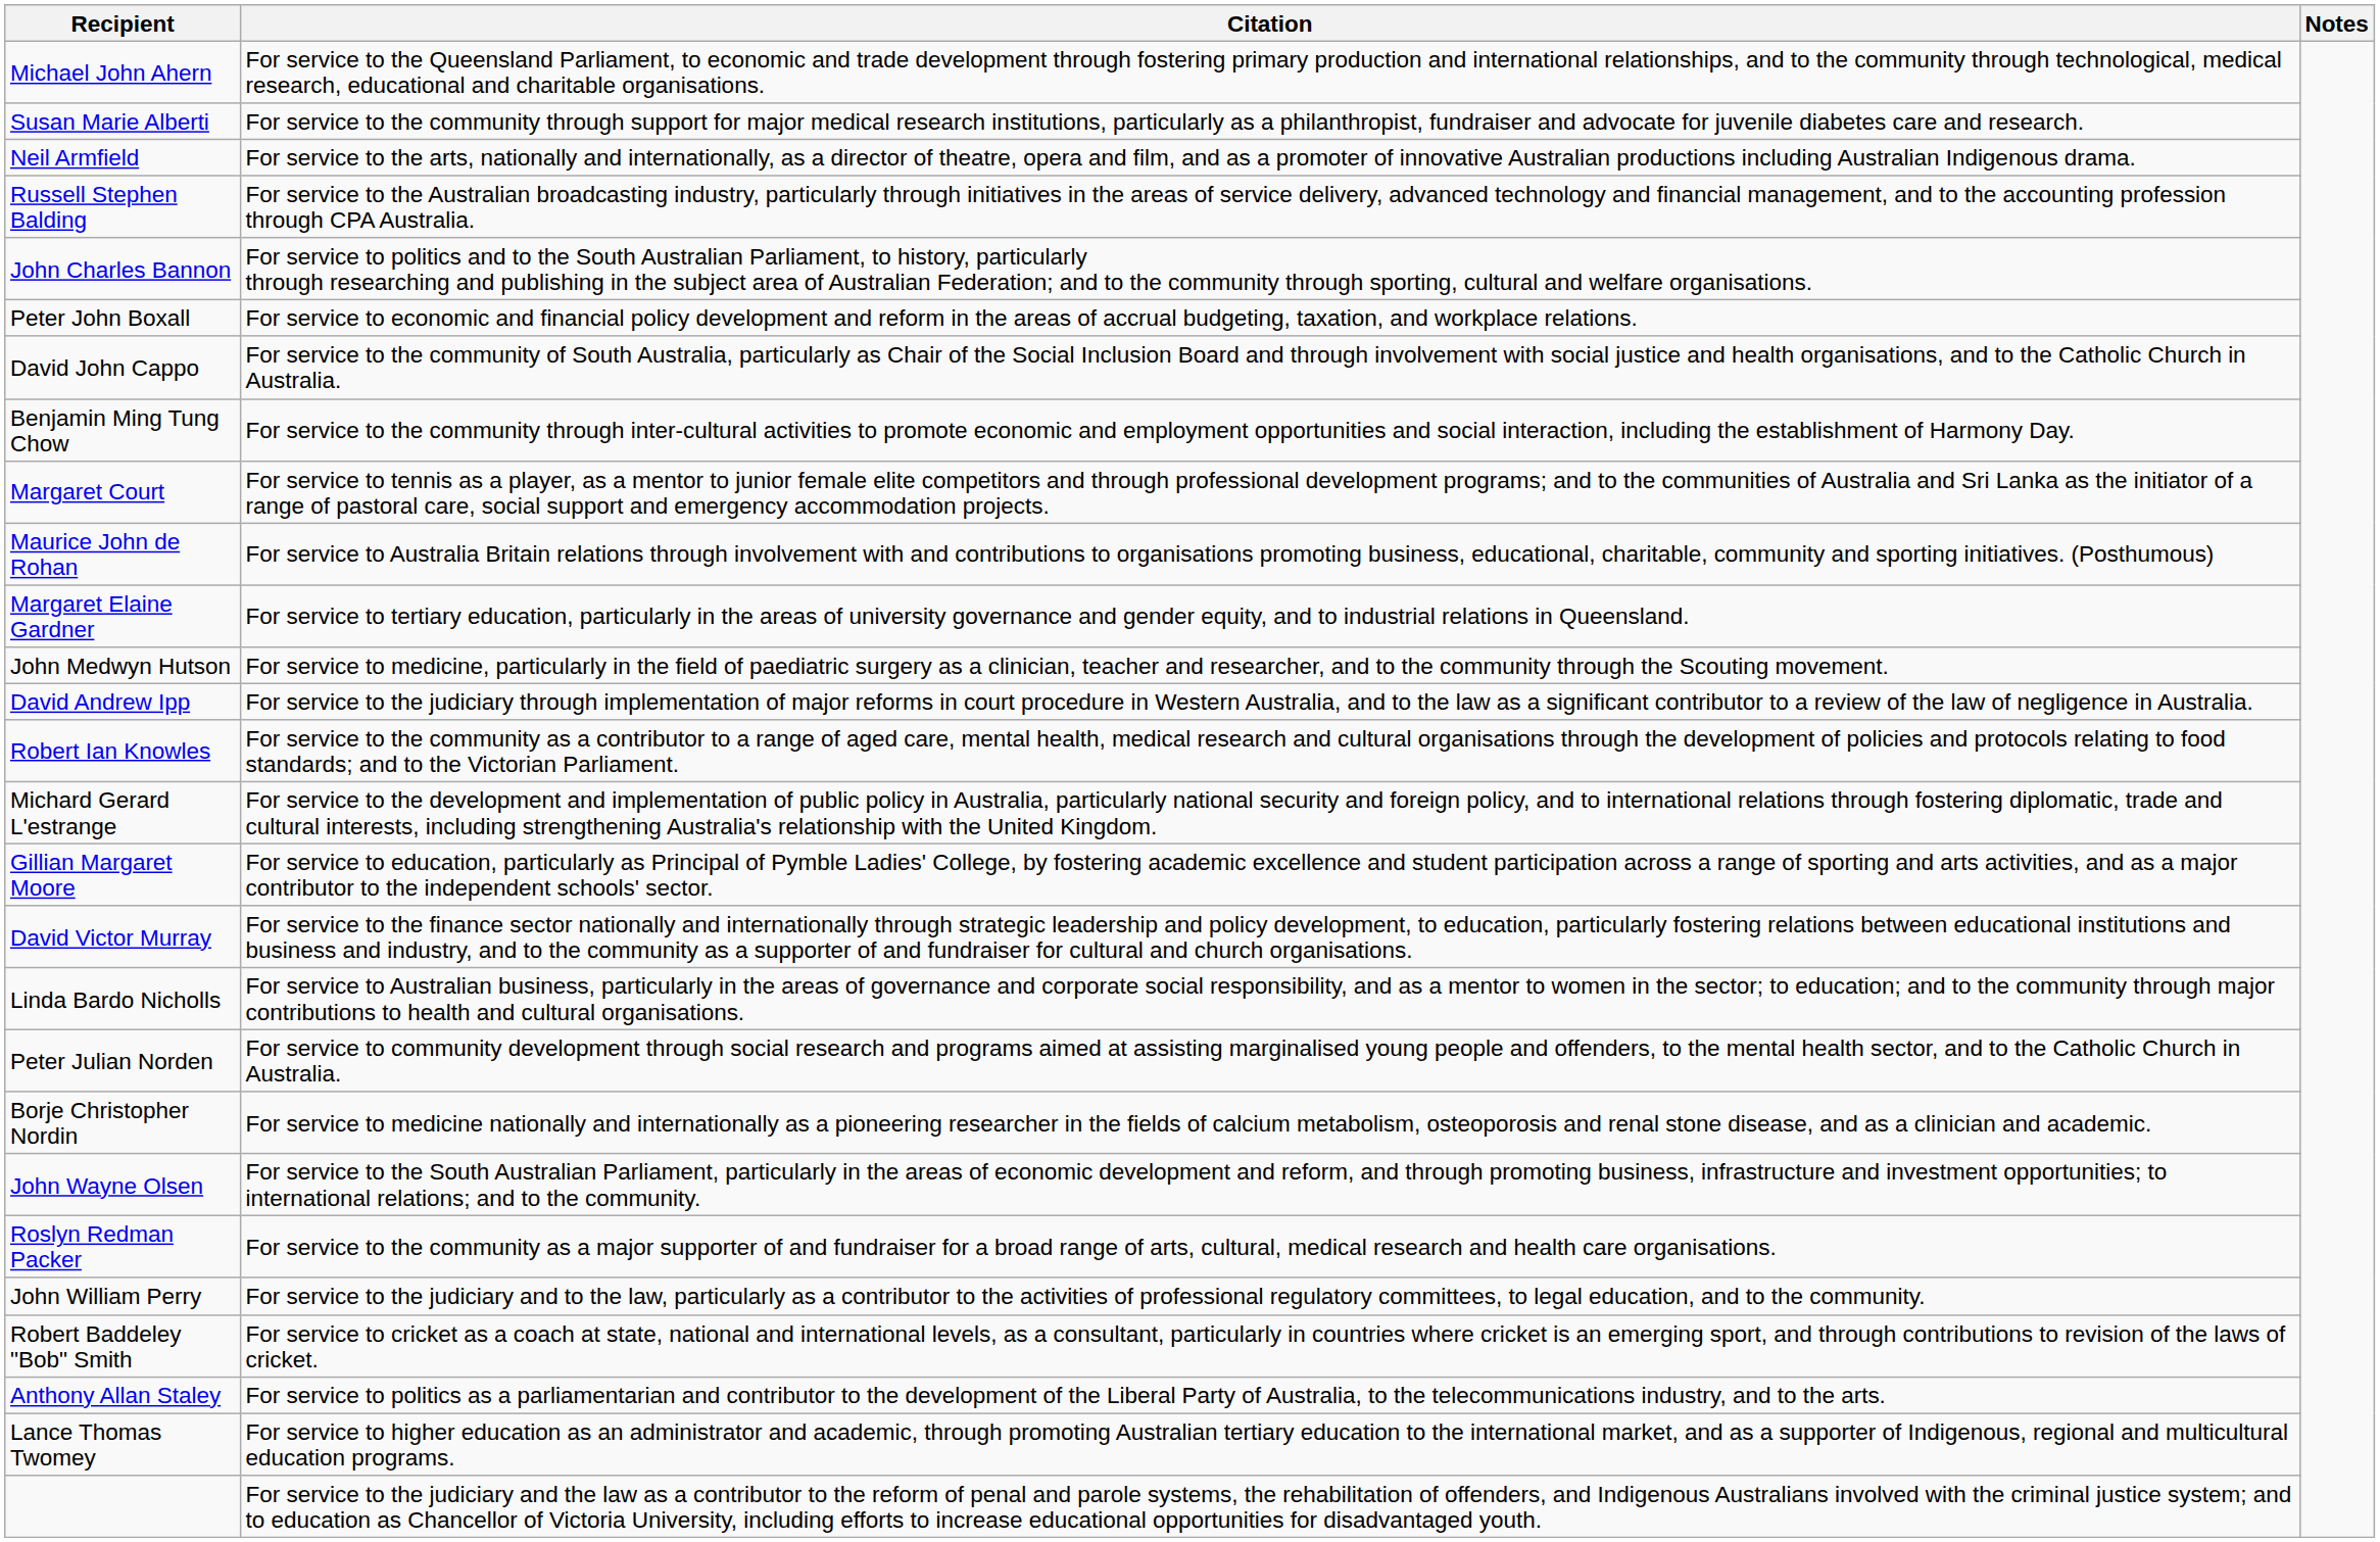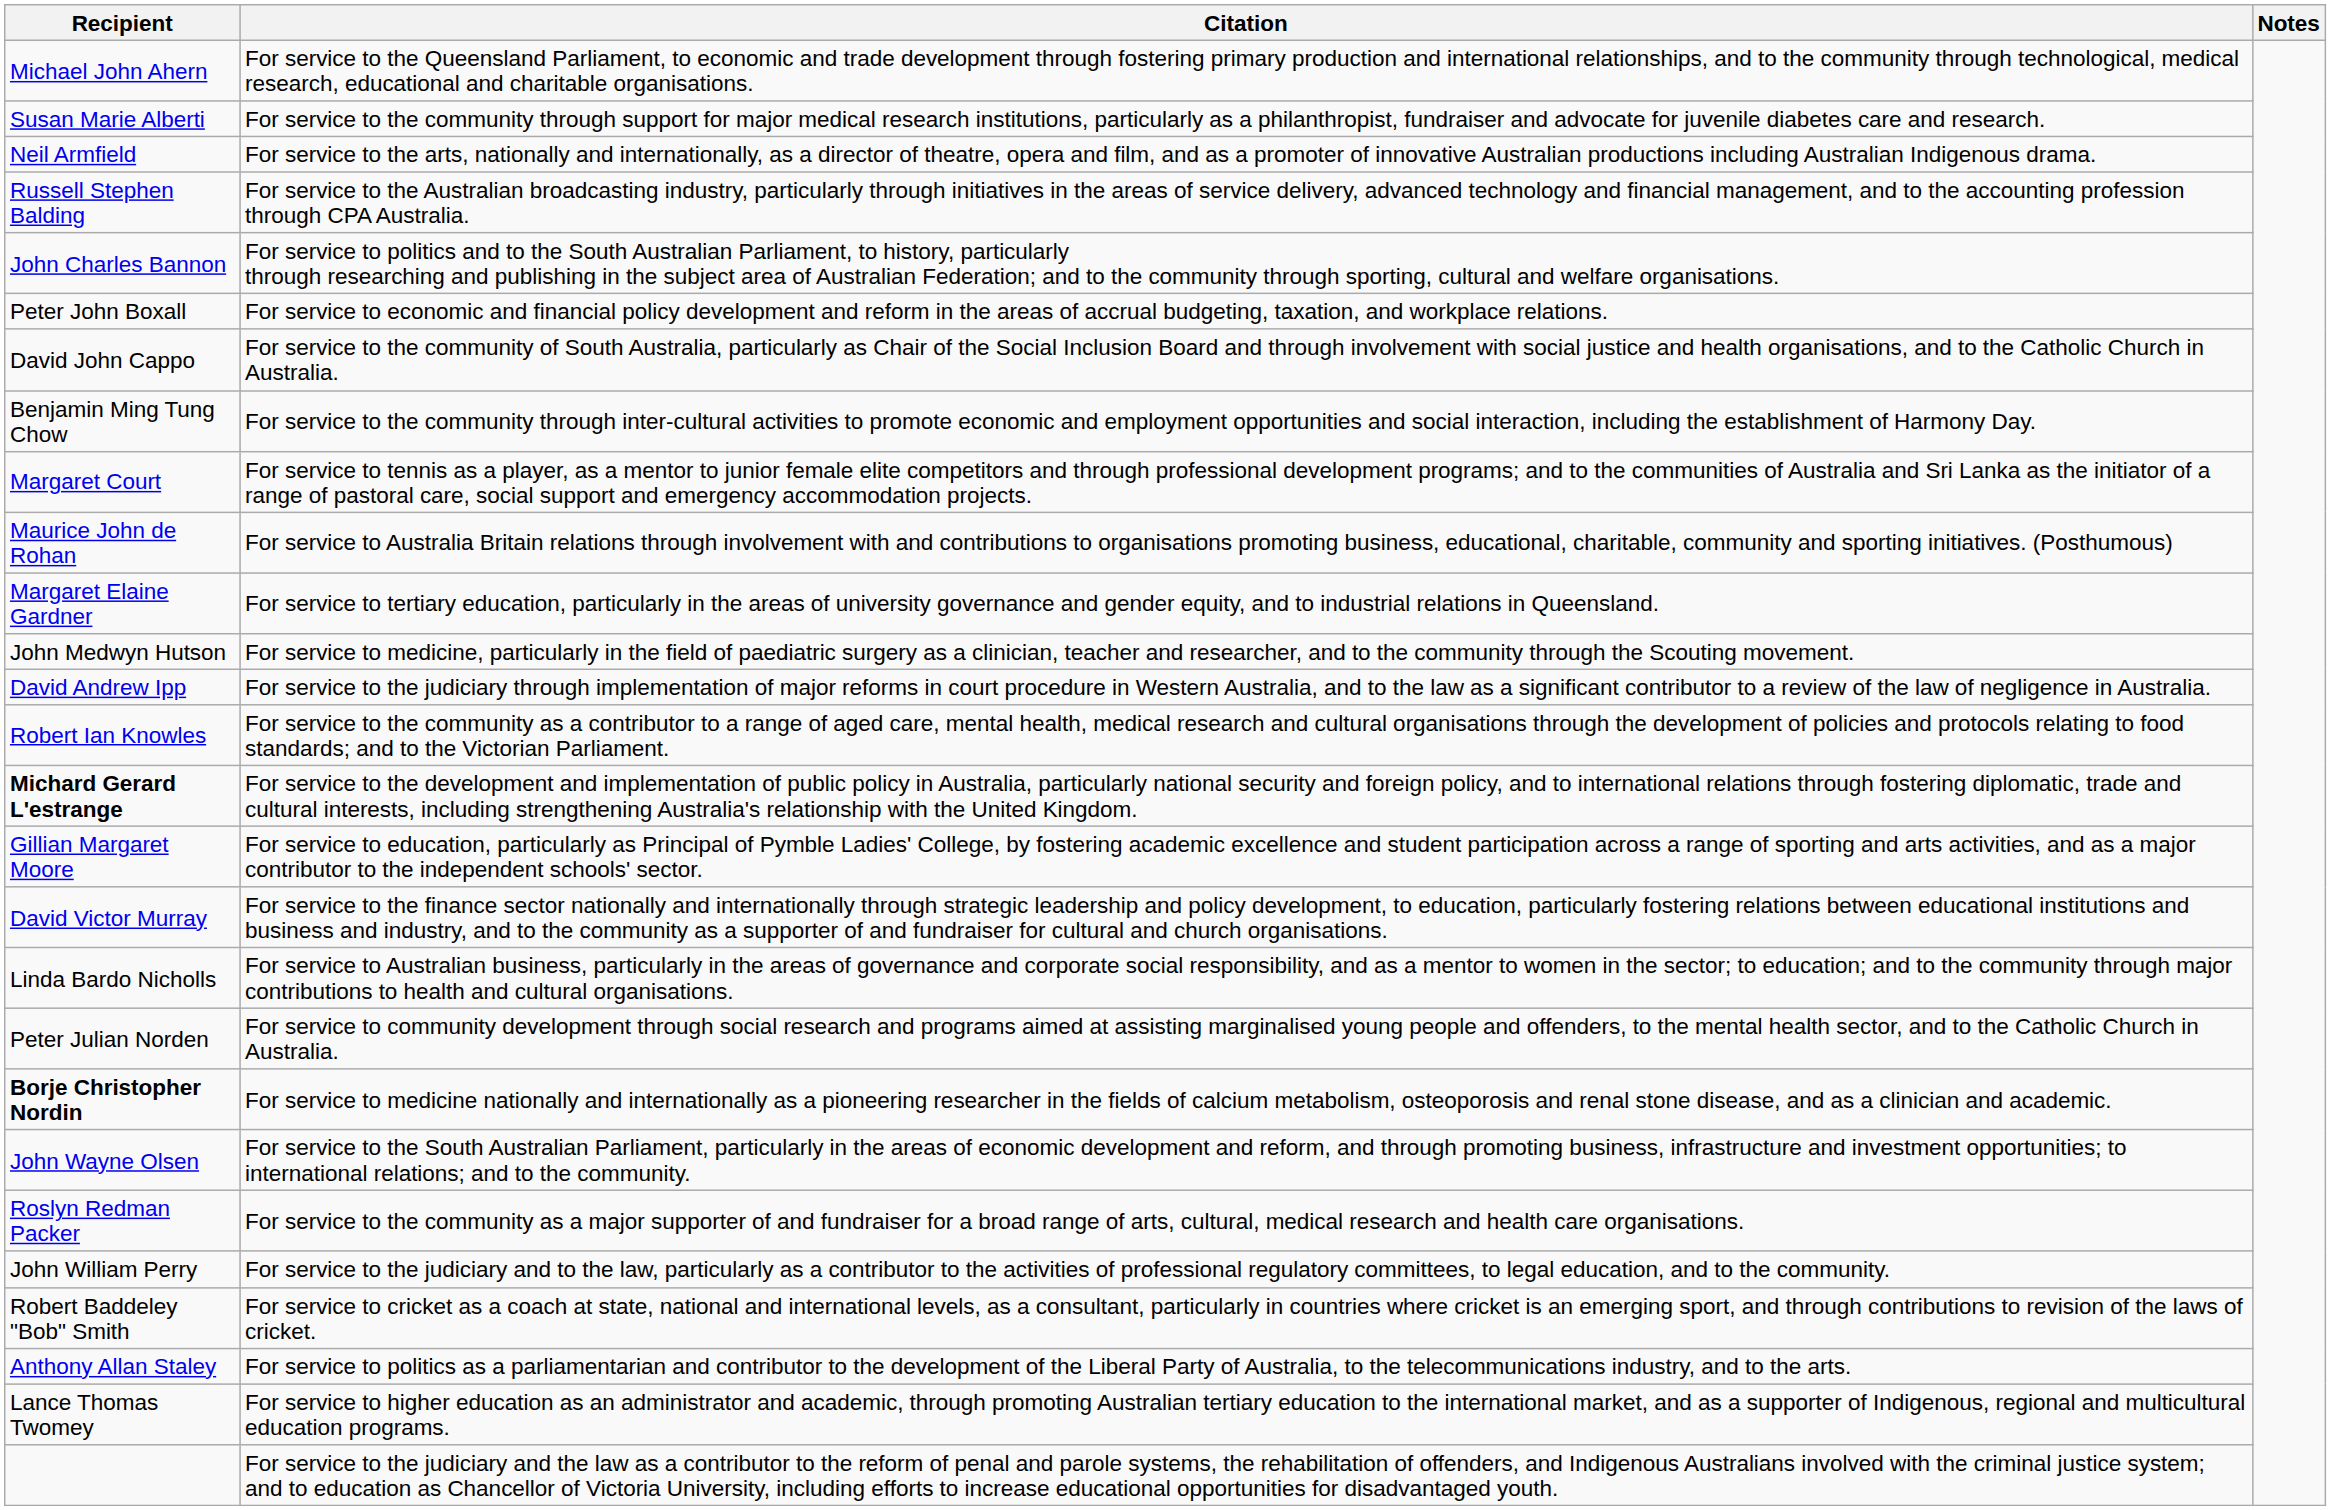Michard Gerard L'estrange | Recipient: normal -> bold
Borje Christopher Nordin | Recipient: normal -> bold
